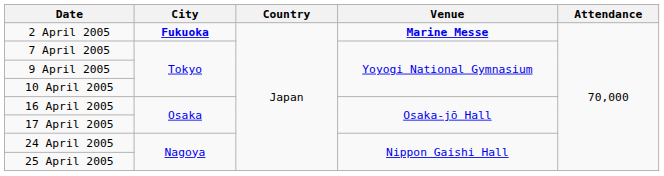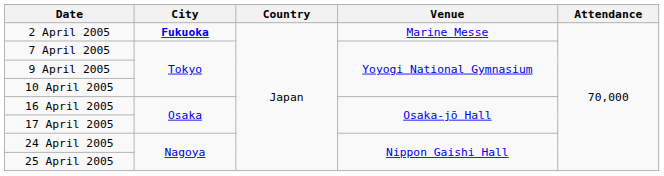2 April 2005 | Venue: bold -> normal
